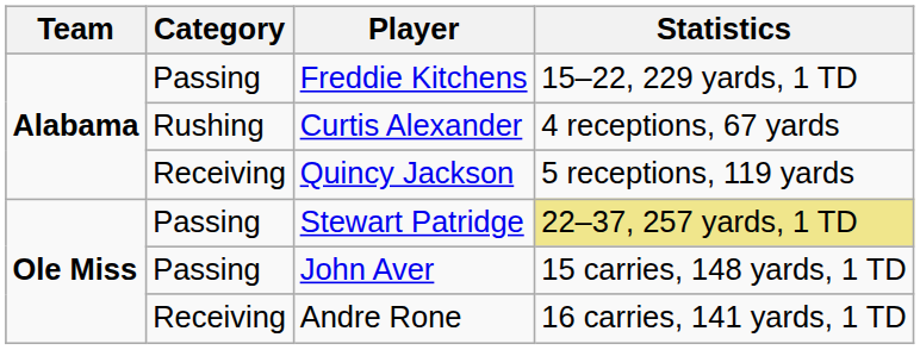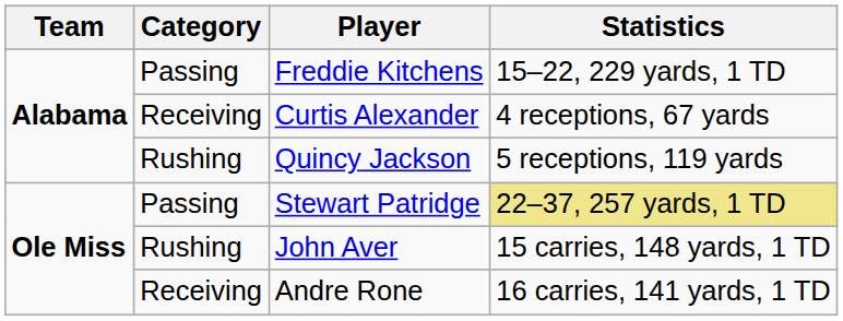Curtis Alexander | Category: Rushing -> Receiving
Quincy Jackson | Category: Receiving -> Rushing
John Aver | Category: Passing -> Rushing
